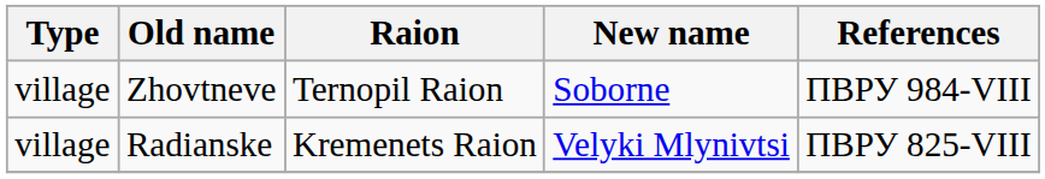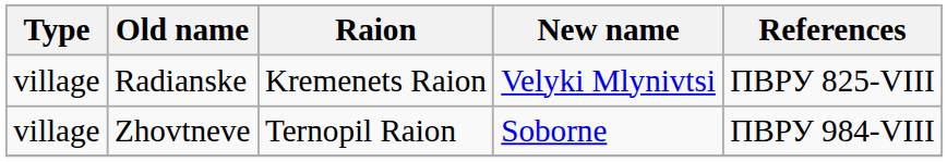rows swapped: Radianske <-> Zhovtneve
